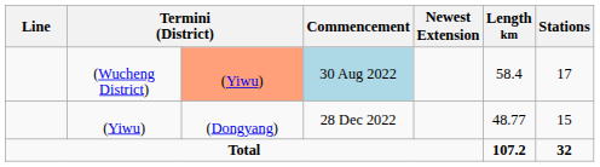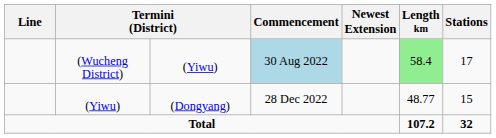(Wucheng District) | column 3: lightsalmon background -> no background
(Wucheng District) | Length km: no background -> lightgreen background
